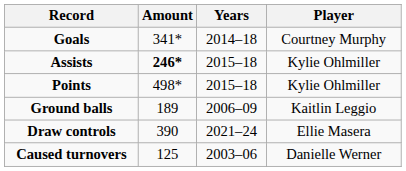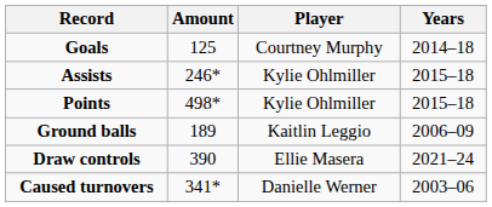columns swapped: Player <-> Years
Goals | Amount: 341* -> 125
Assists | Amount: bold -> normal
Caused turnovers | Amount: 125 -> 341*
